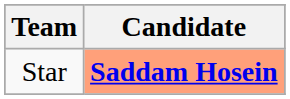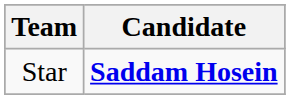Star | Candidate: lightsalmon background -> no background
